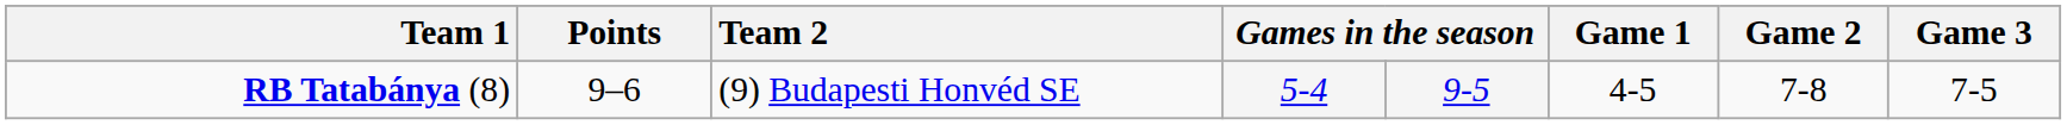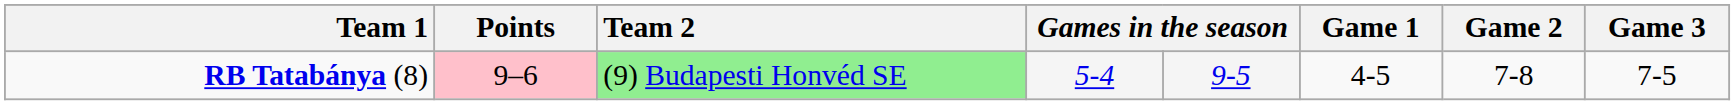RB Tatabánya (8) | Points: no background -> pink background
RB Tatabánya (8) | Team 2: no background -> lightgreen background
